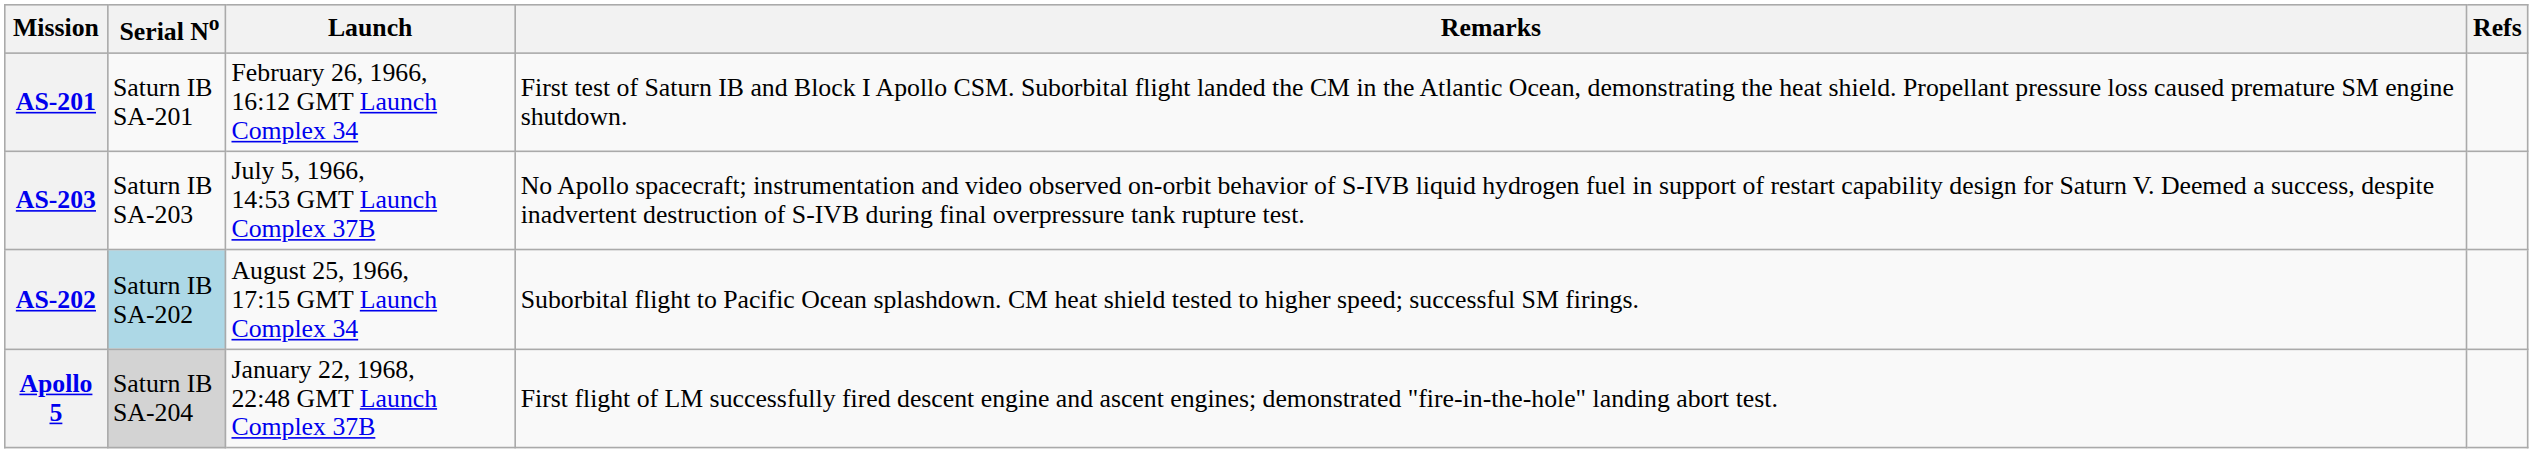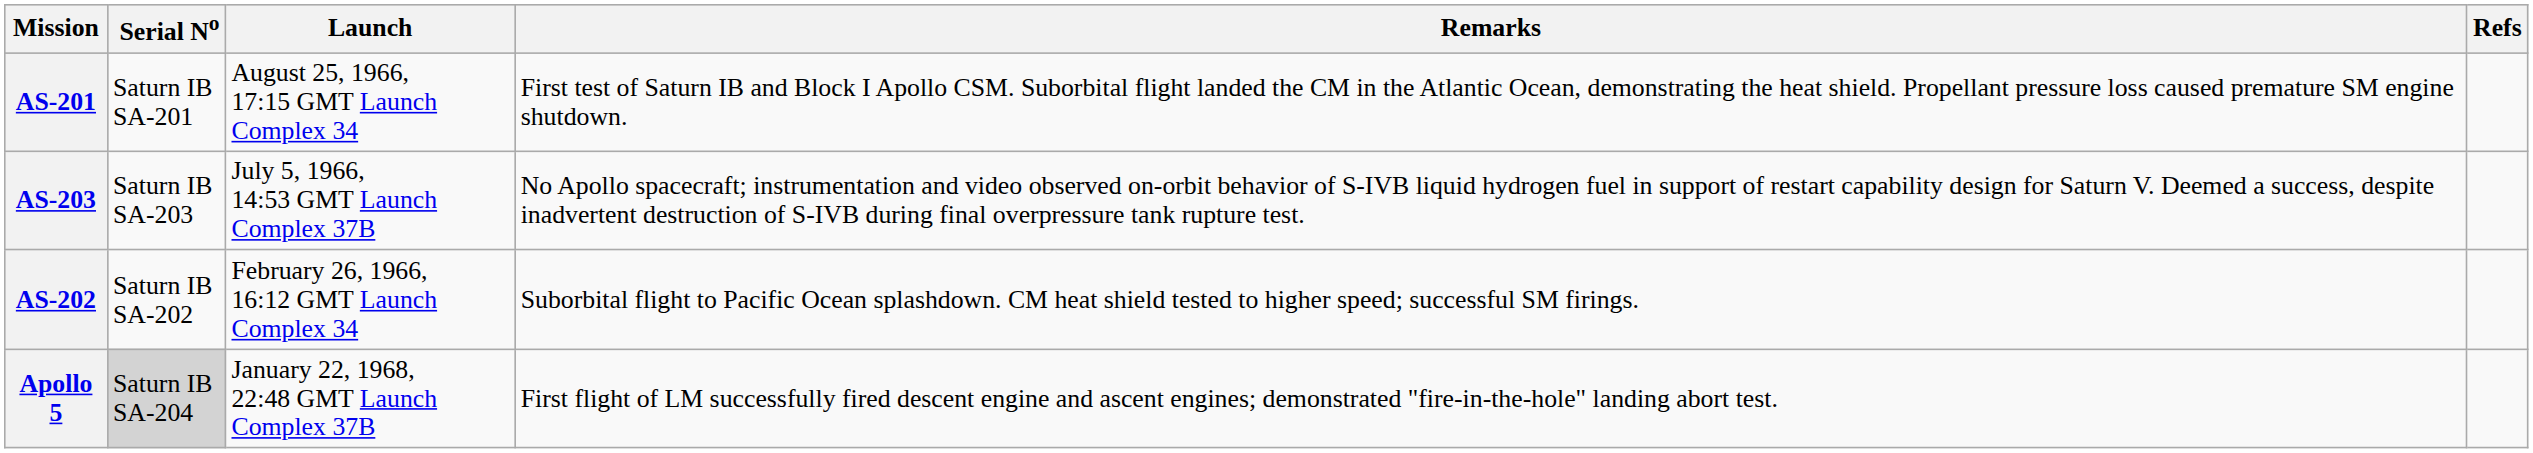AS-201 | Launch: February 26, 1966, 16:12 GMT Launch Complex 34 -> August 25, 1966, 17:15 GMT Launch Complex 34
AS-202 | Serial No: lightblue background -> no background
AS-202 | Launch: August 25, 1966, 17:15 GMT Launch Complex 34 -> February 26, 1966, 16:12 GMT Launch Complex 34
